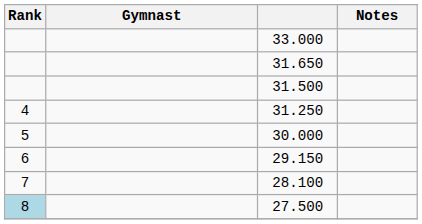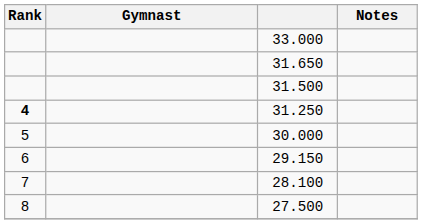31.250 | Rank: normal -> bold
27.500 | Rank: lightblue background -> no background
